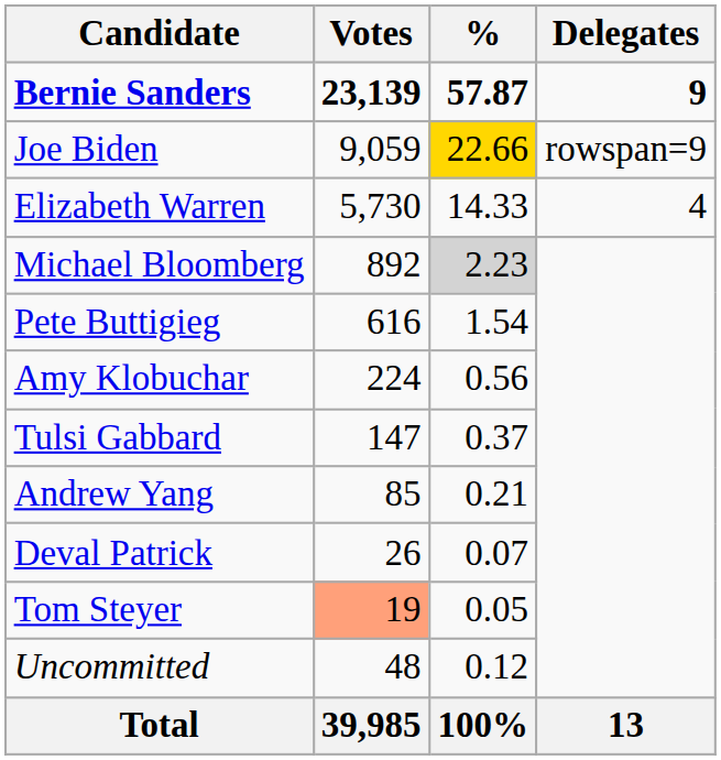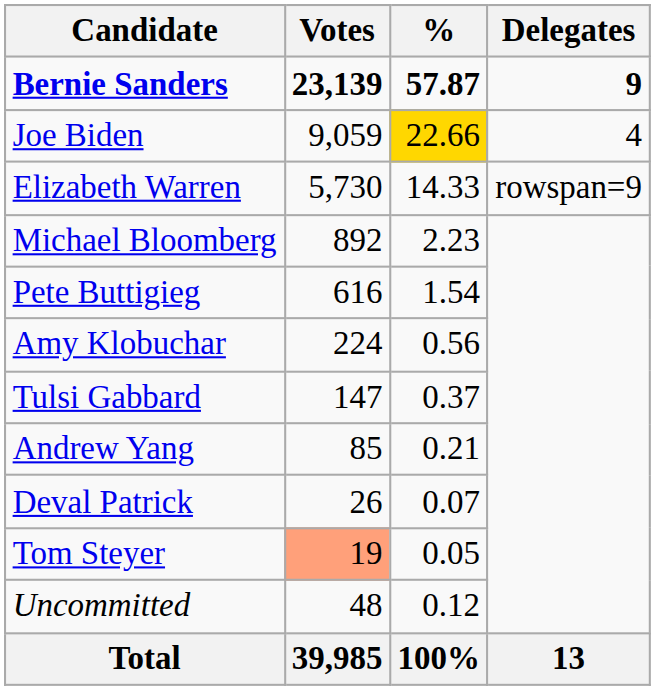Joe Biden | Delegates: rowspan=9 -> 4
Elizabeth Warren | Delegates: 4 -> rowspan=9
Michael Bloomberg | %: lightgrey background -> no background
